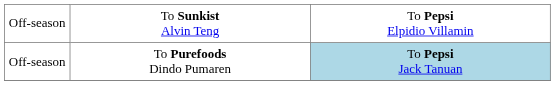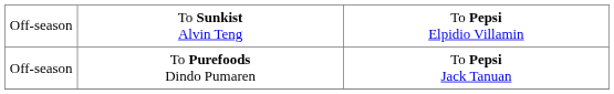Off-season / To Purefoods Dindo Pumaren | column 3: lightblue background -> no background
